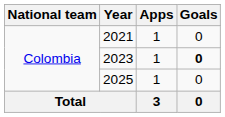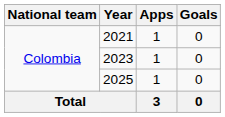2023 | Goals: bold -> normal
